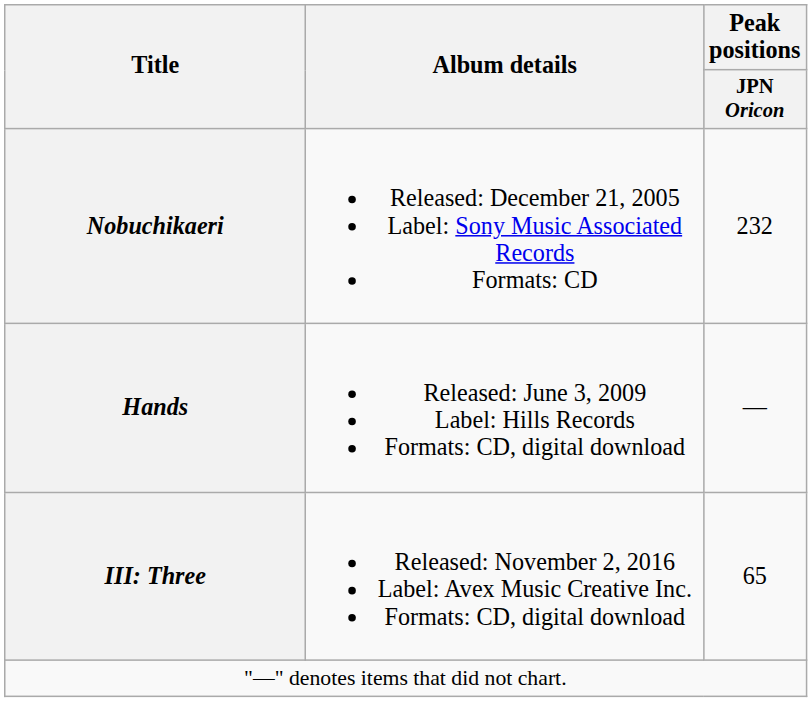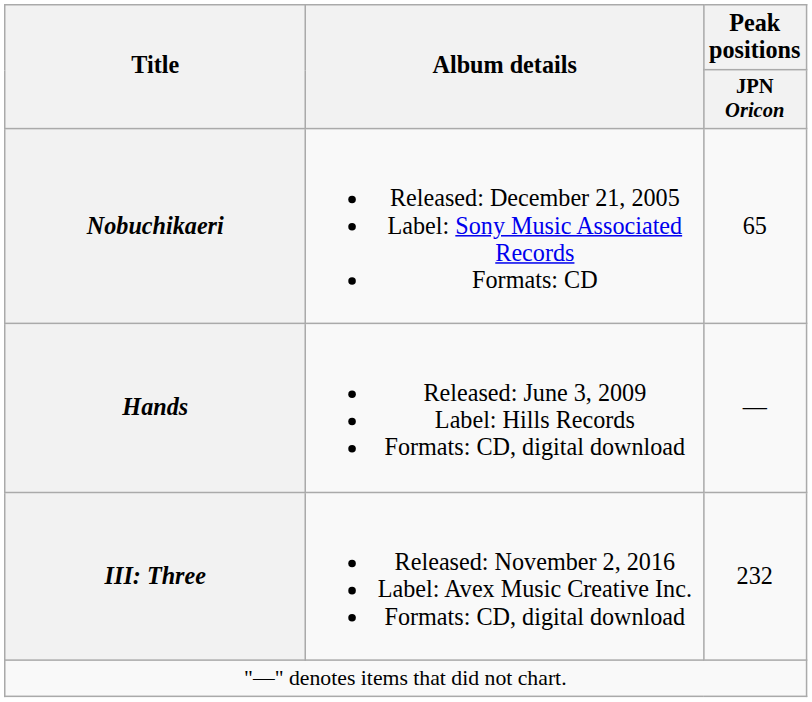Nobuchikaeri | Peak positions / JPN Oricon: 232 -> 65
III: Three | Peak positions / JPN Oricon: 65 -> 232
